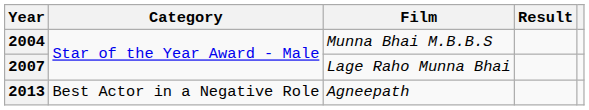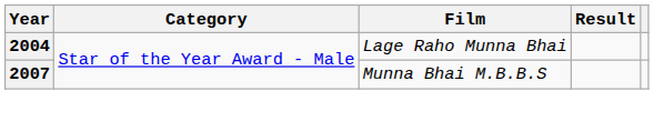2004 | Film: Munna Bhai M.B.B.S -> Lage Raho Munna Bhai
2007 | Film: Lage Raho Munna Bhai -> Munna Bhai M.B.B.S
- row: 2013 | Best Actor in a Negative Role | Agneepath
